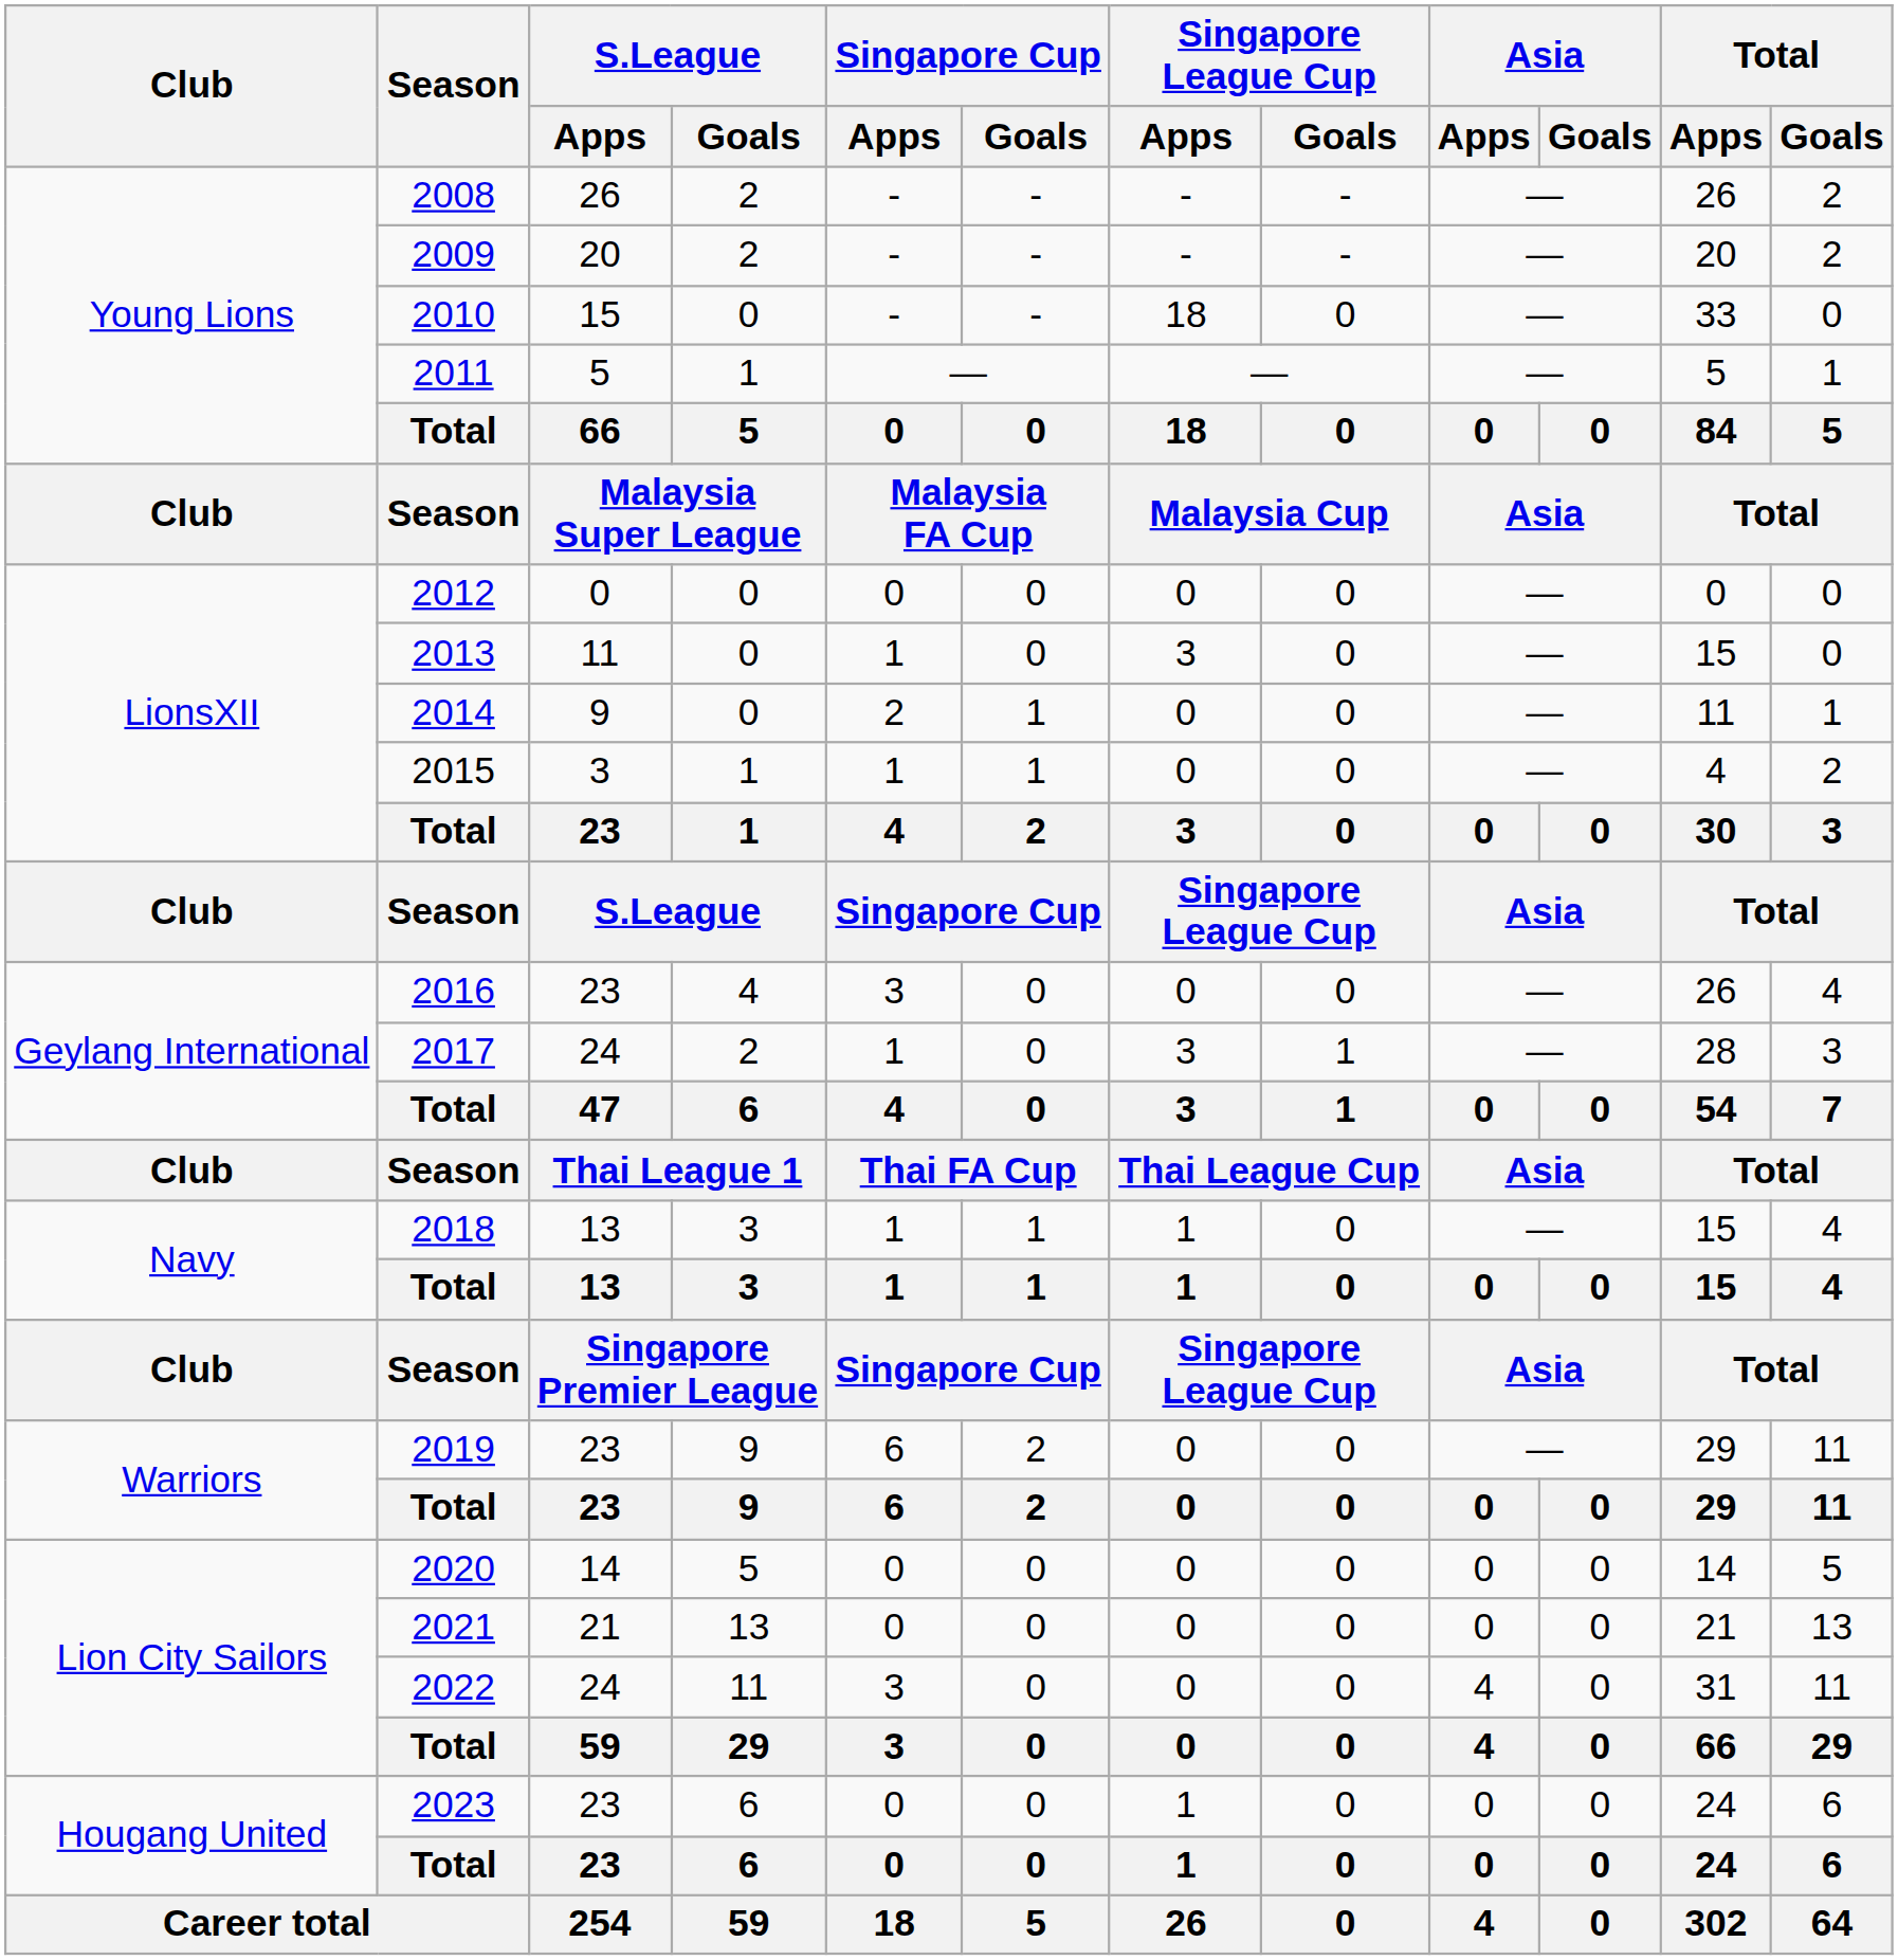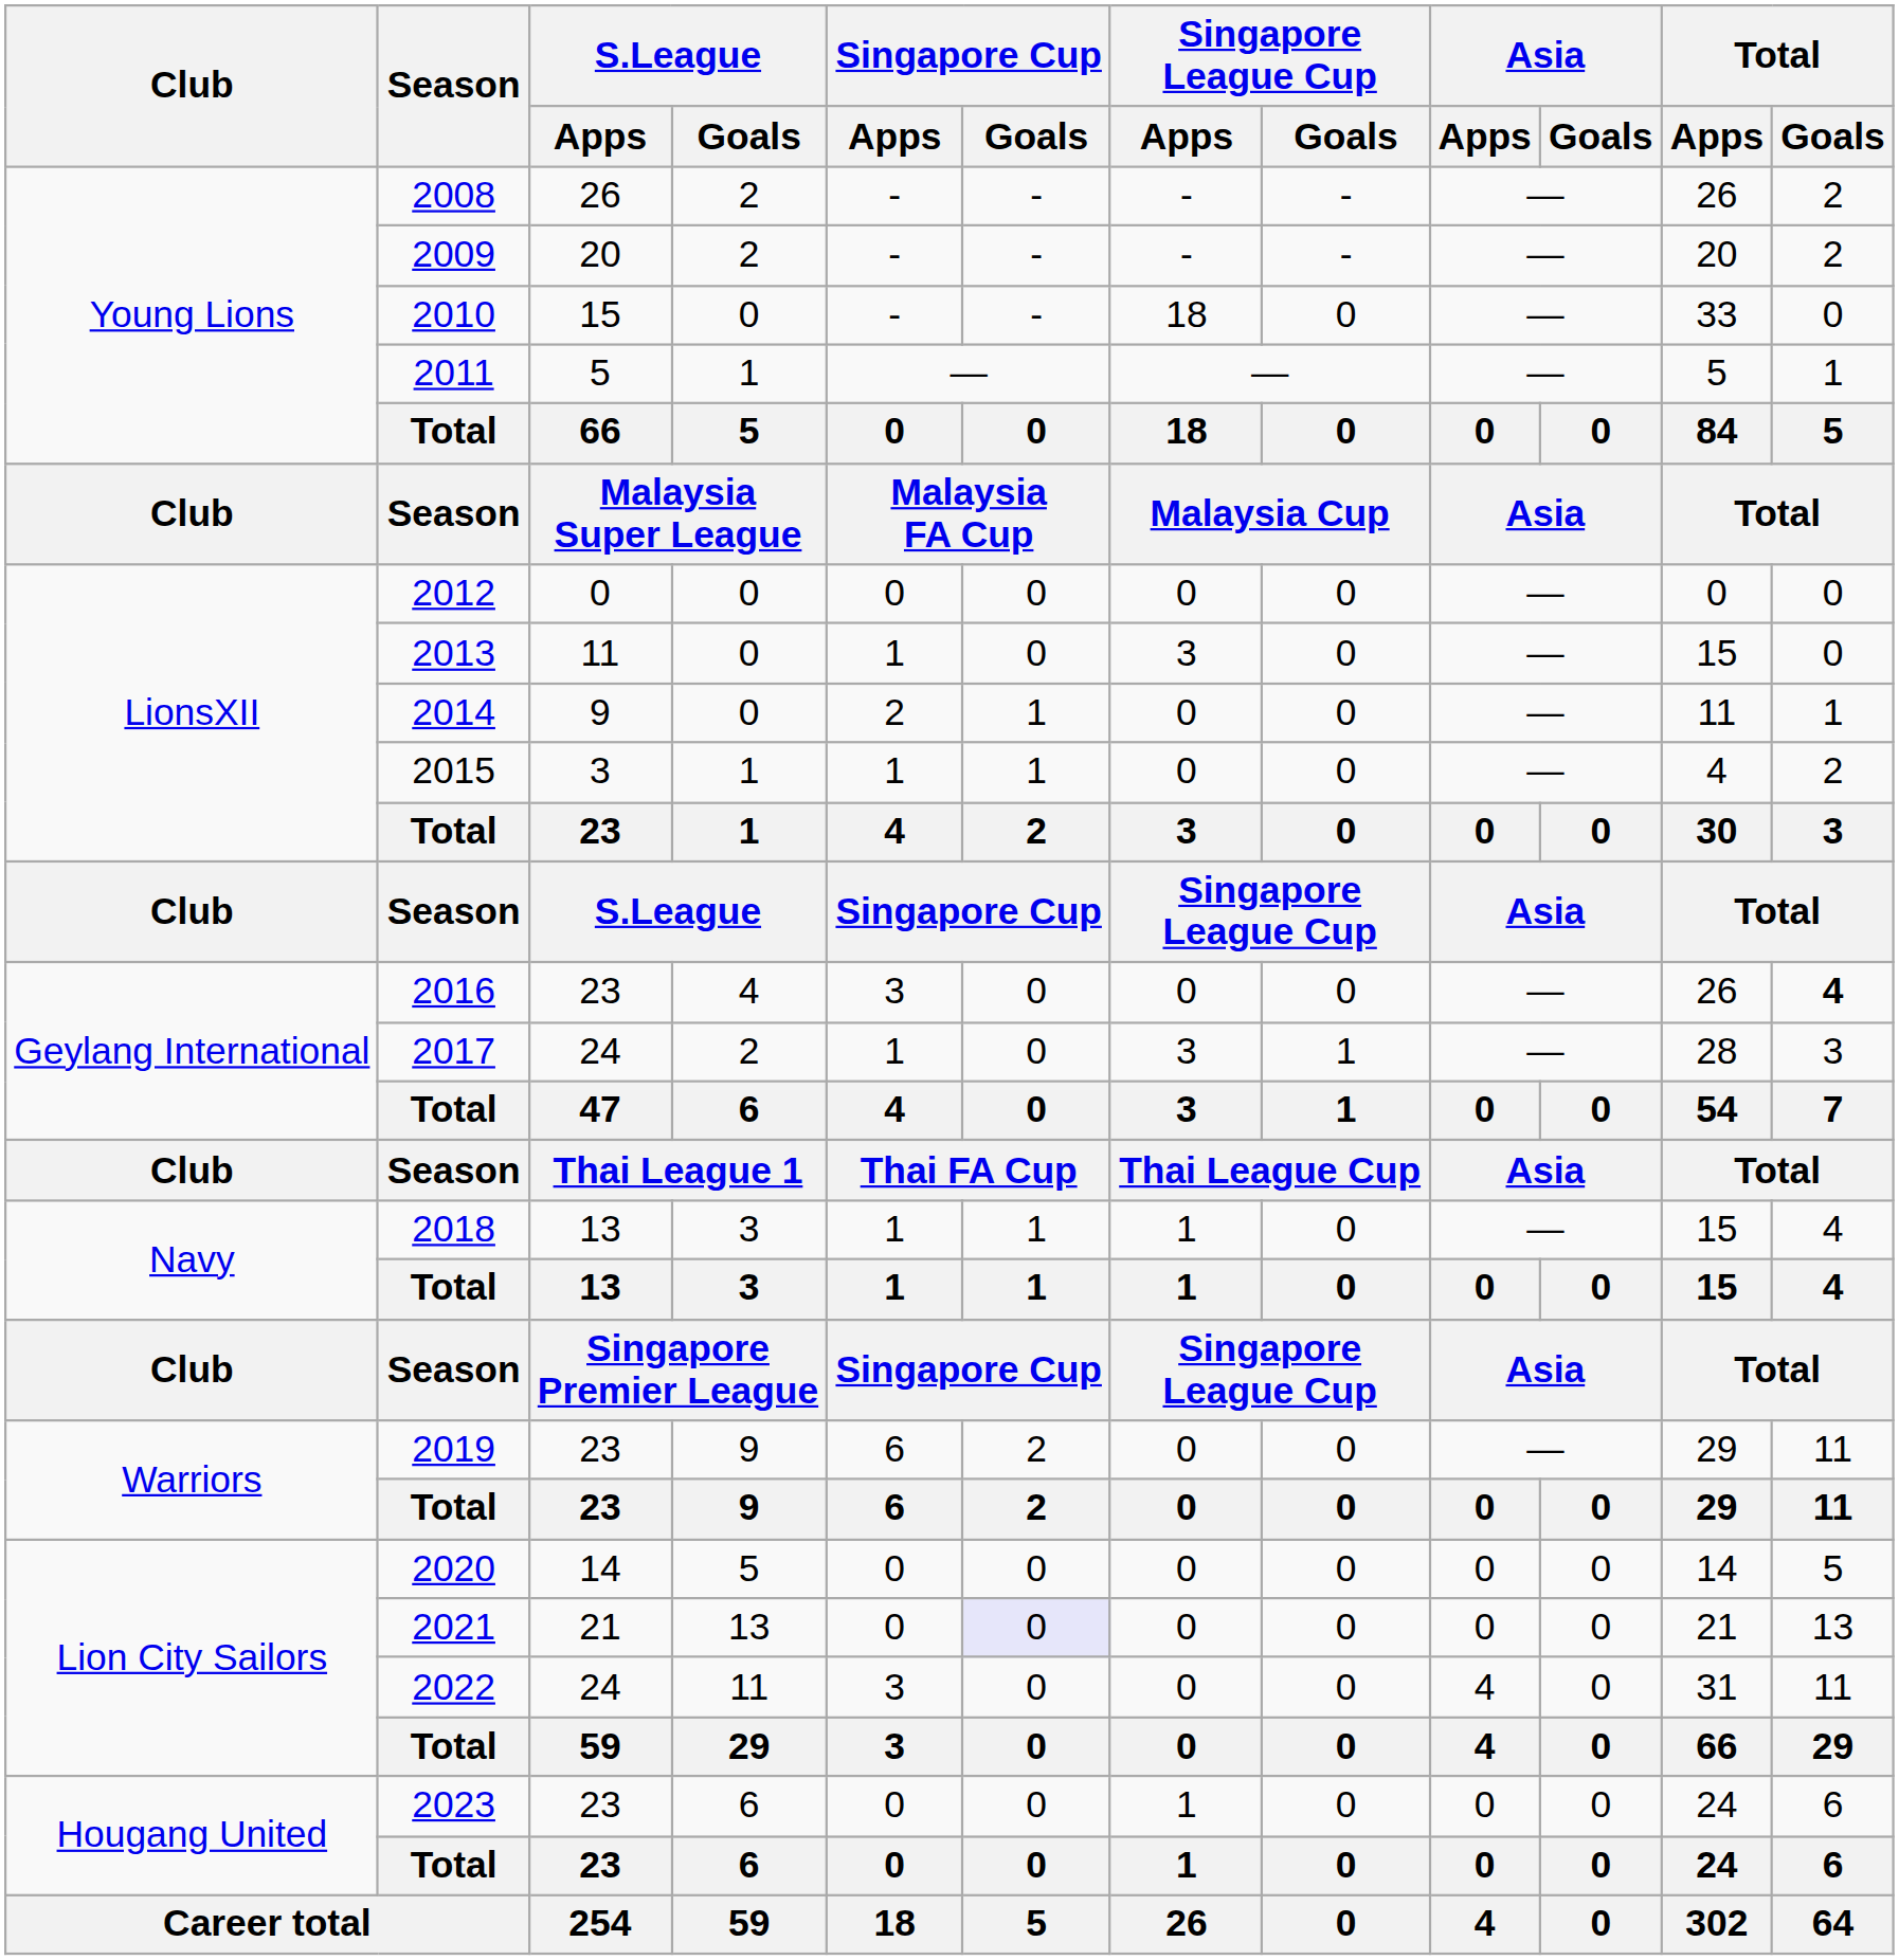2016 | Total / Goals: normal -> bold
2021 | Singapore Cup / Goals: no background -> lavender background
